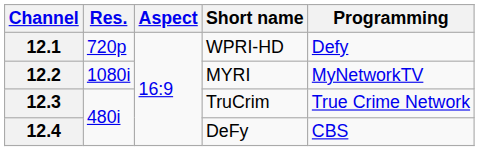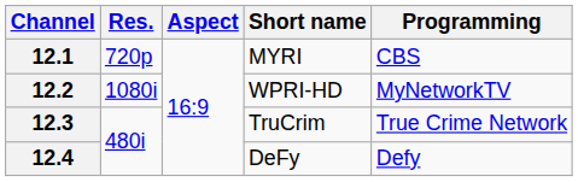12.1 | Short name: WPRI-HD -> MYRI
12.1 | Programming: Defy -> CBS
12.2 | Short name: MYRI -> WPRI-HD
12.4 | Programming: CBS -> Defy
